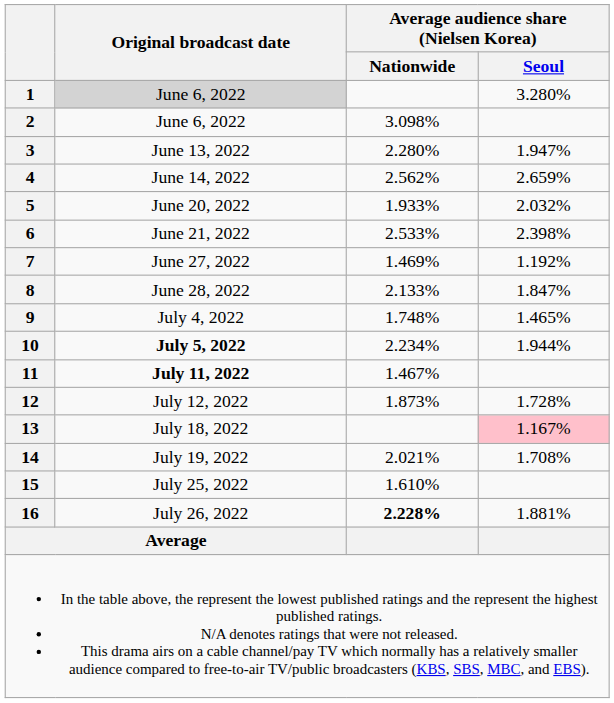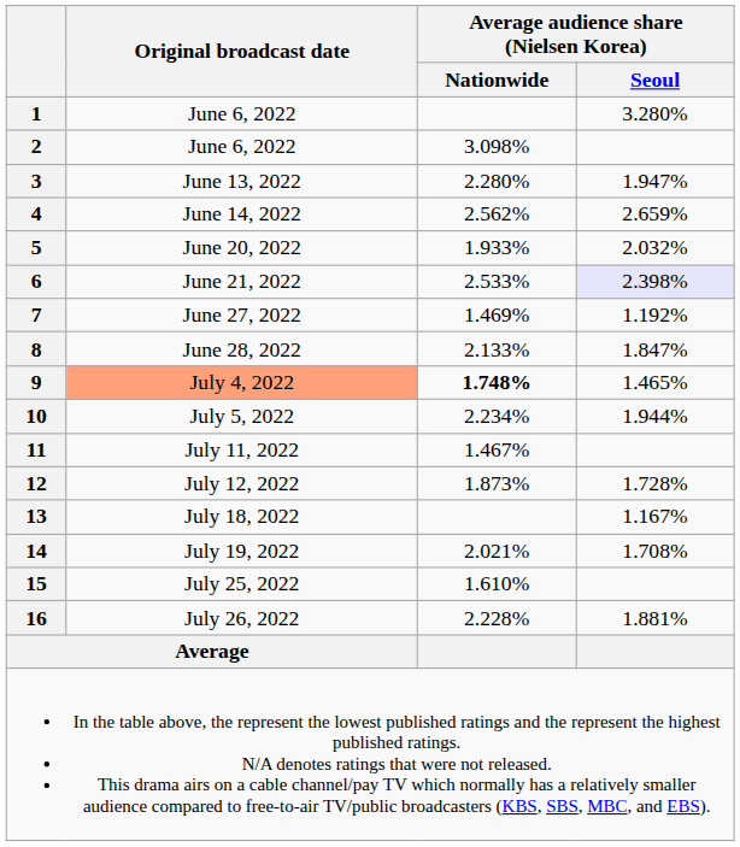1 | Original broadcast date: lightgrey background -> no background
6 | Average audience share (Nielsen Korea) / Seoul: no background -> lavender background
9 | Original broadcast date: no background -> lightsalmon background
9 | Average audience share (Nielsen Korea) / Nationwide: normal -> bold
10 | Original broadcast date: bold -> normal
11 | Original broadcast date: bold -> normal
13 | Average audience share (Nielsen Korea) / Seoul: pink background -> no background
16 | Average audience share (Nielsen Korea) / Nationwide: bold -> normal
